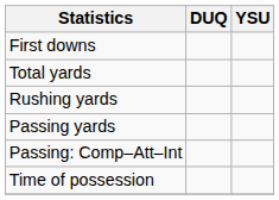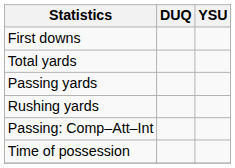rows swapped: Rushing yards <-> Passing yards
